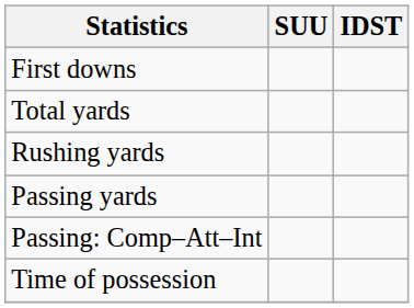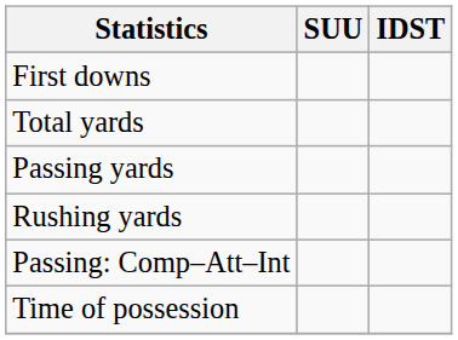rows swapped: Rushing yards <-> Passing yards
